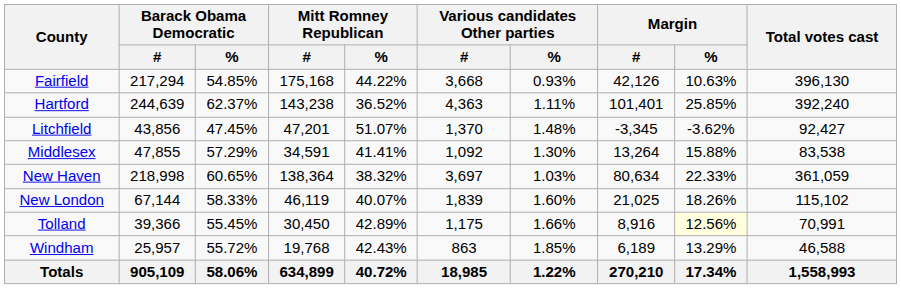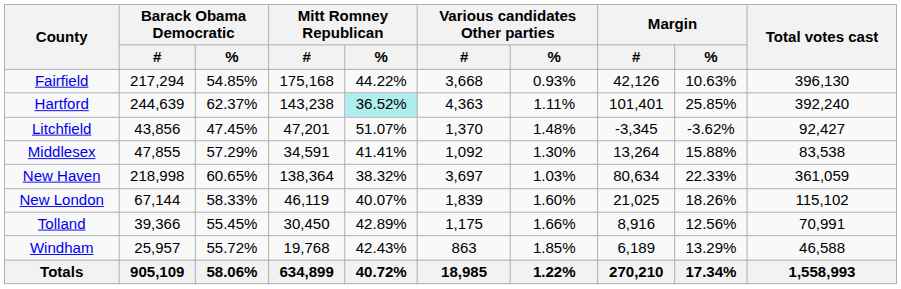Hartford | Mitt Romney Republican / %: no background -> paleturquoise background
Tolland | Margin / %: lightyellow background -> no background
